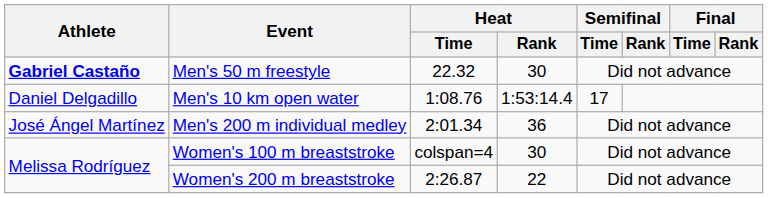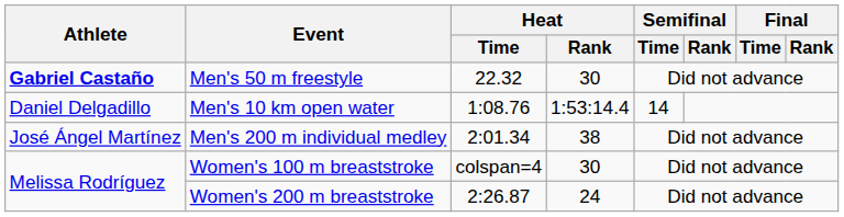Men's 10 km open water | Semifinal / Time: 17 -> 14
Men's 200 m individual medley | Heat / Rank: 36 -> 38
Women's 200 m breaststroke | Heat / Rank: 22 -> 24
